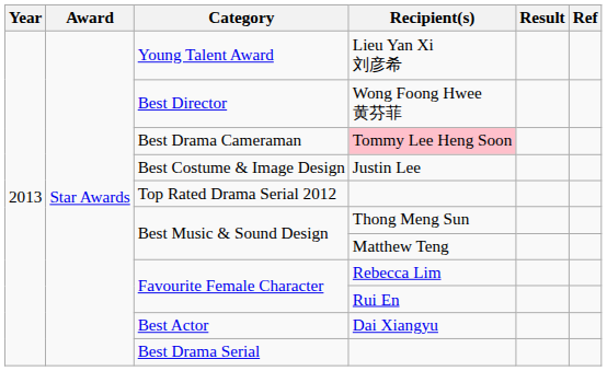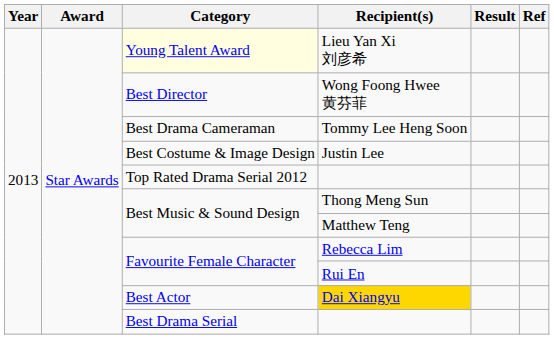Lieu Yan Xi 刘彦希 | Category: no background -> lightyellow background
Tommy Lee Heng Soon | Recipient(s): pink background -> no background
Dai Xiangyu | Recipient(s): no background -> gold background
